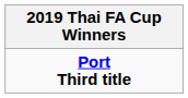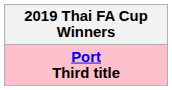row 2 | column 1: no background -> pink background
